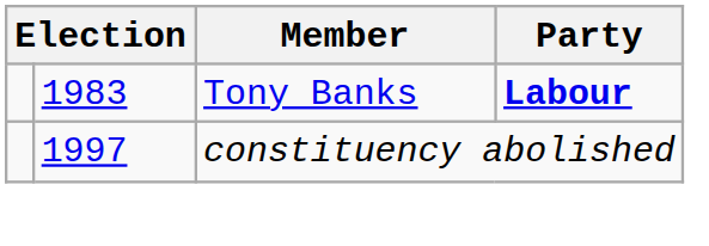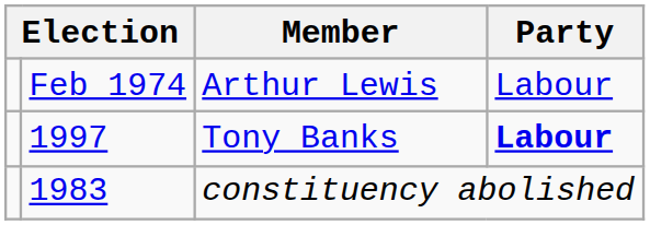+ row: Feb 1974 | Arthur Lewis | Labour
Tony Banks | column 2: 1983 -> 1997
constituency abolished | column 2: 1997 -> 1983
